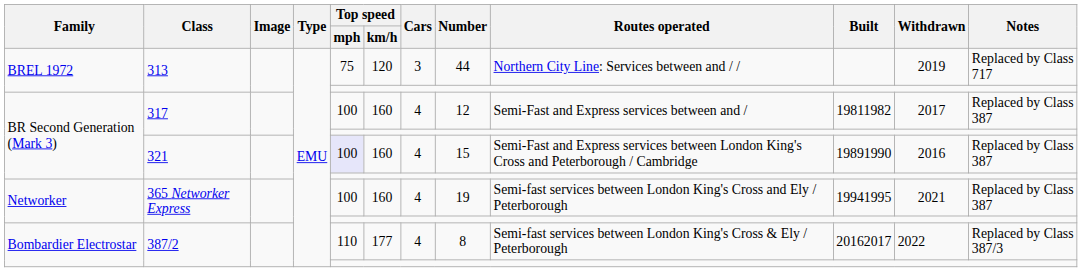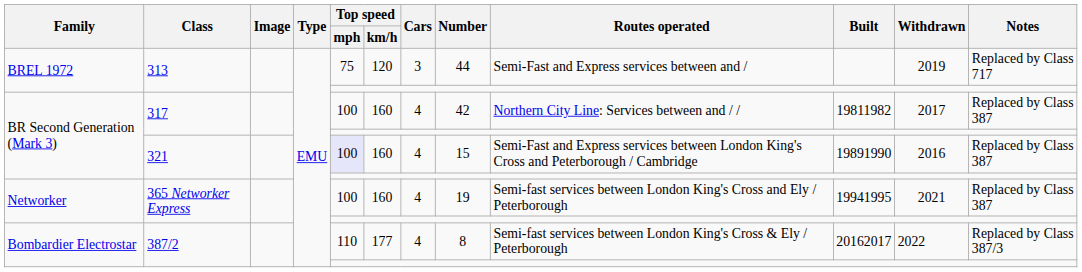row 3 | Routes operated: Northern City Line: Services between and / / -> Semi-Fast and Express services between and /
row 5 | Number: 12 -> 42
row 5 | Routes operated: Semi-Fast and Express services between and / -> Northern City Line: Services between and / /
